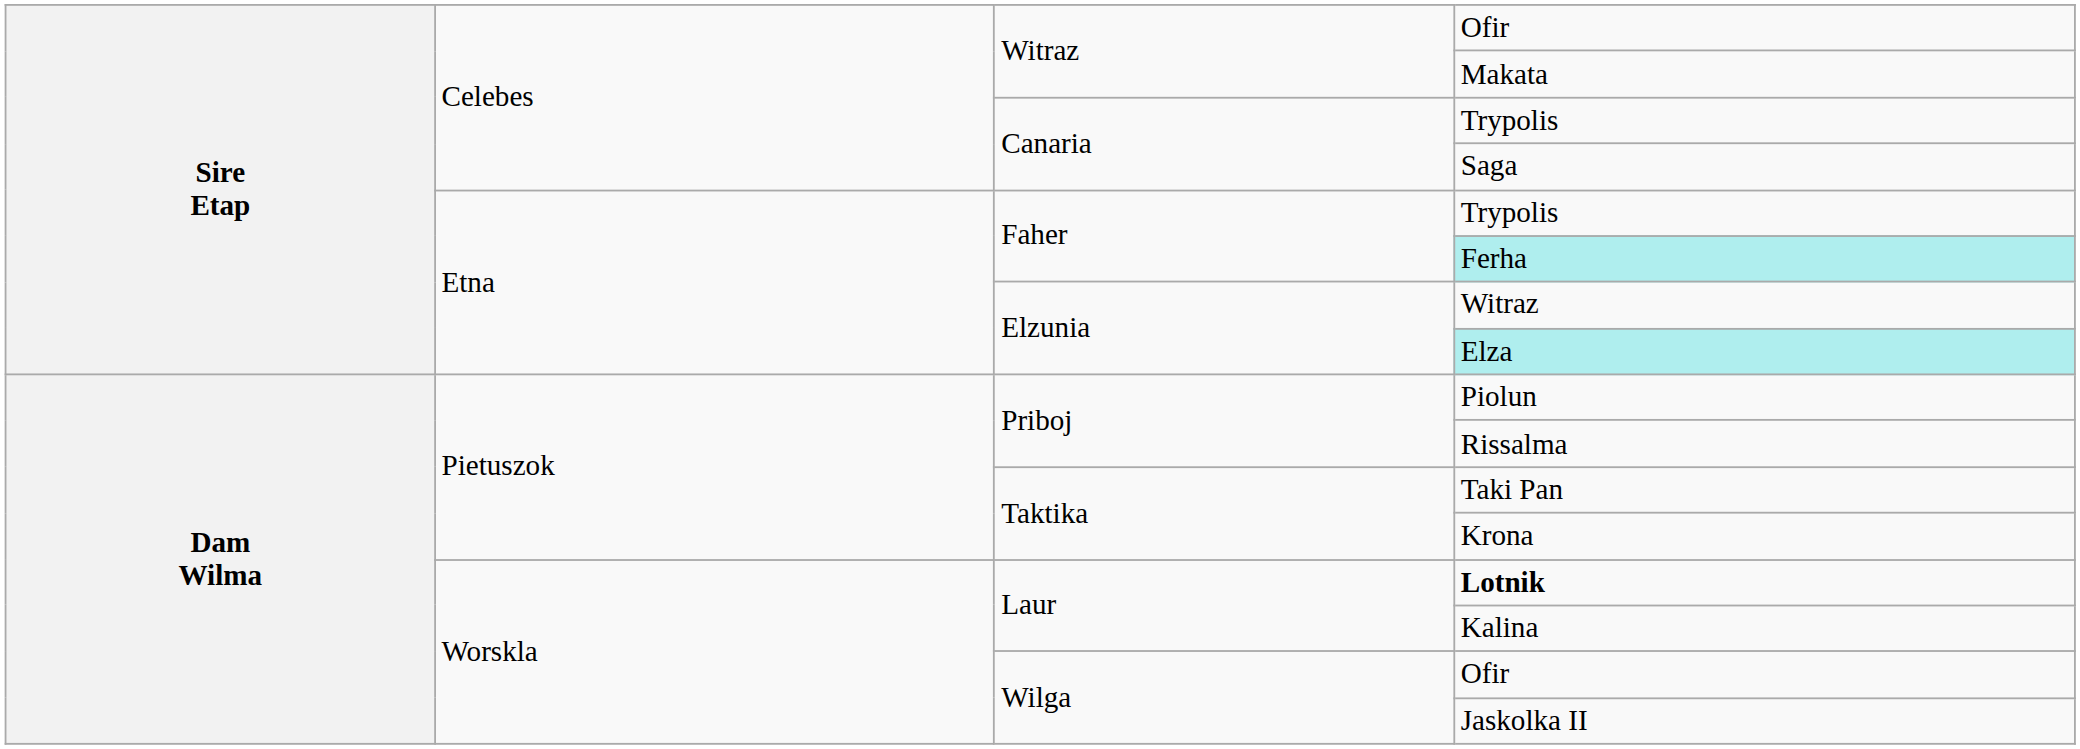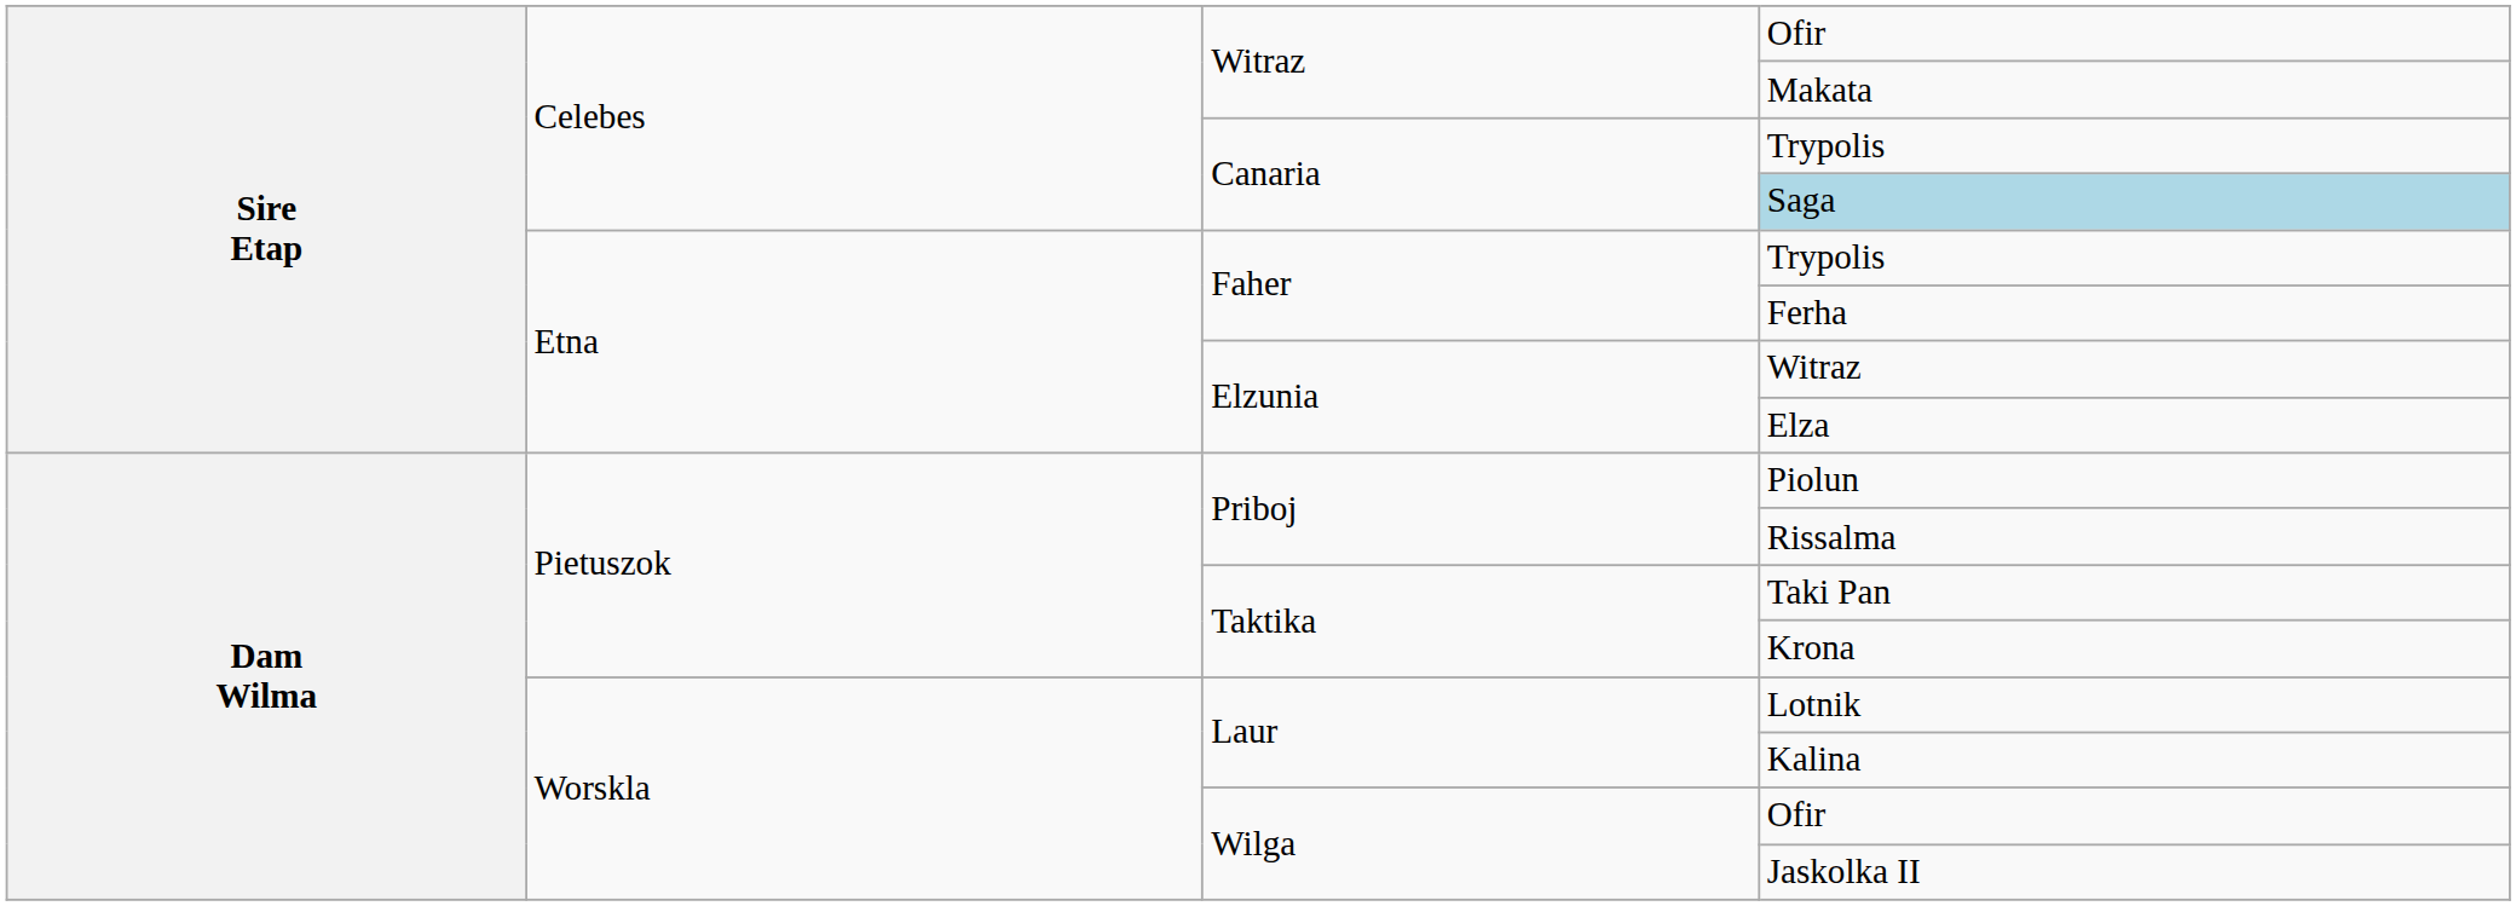Saga | column 4: no background -> lightblue background
Ferha | column 4: paleturquoise background -> no background
Elza | column 4: paleturquoise background -> no background
Lotnik | column 4: bold -> normal
